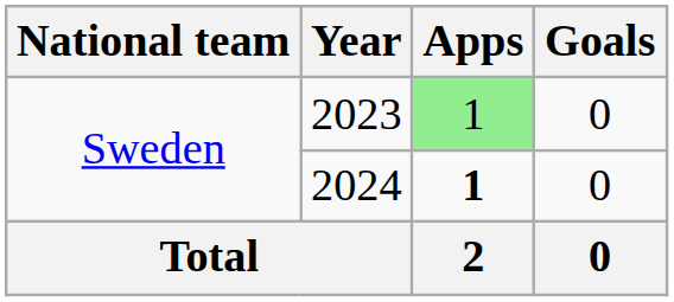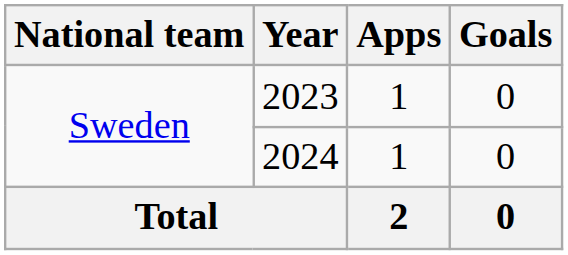2023 | Apps: lightgreen background -> no background
2024 | Apps: bold -> normal
